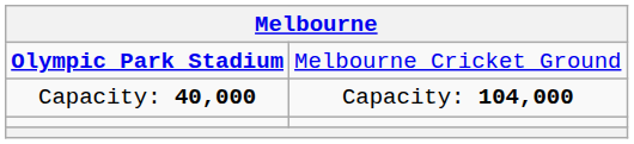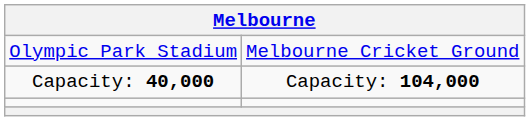Olympic Park Stadium | column 1: bold -> normal
